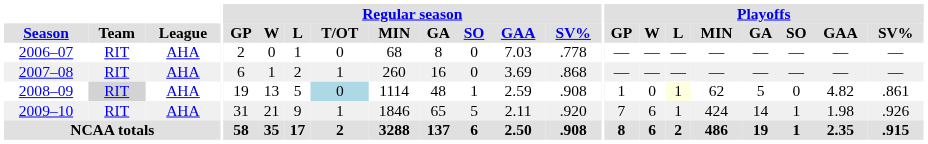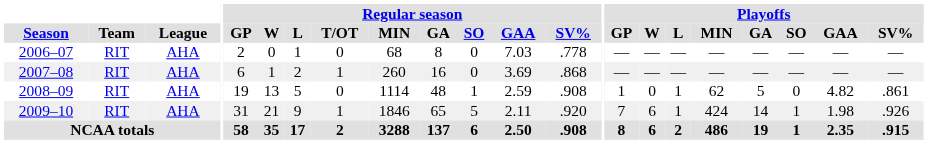2008–09 | Team: lightgrey background -> no background
2008–09 | Regular season / T/OT: lightblue background -> no background
2008–09 | Playoffs / L: lightyellow background -> no background
